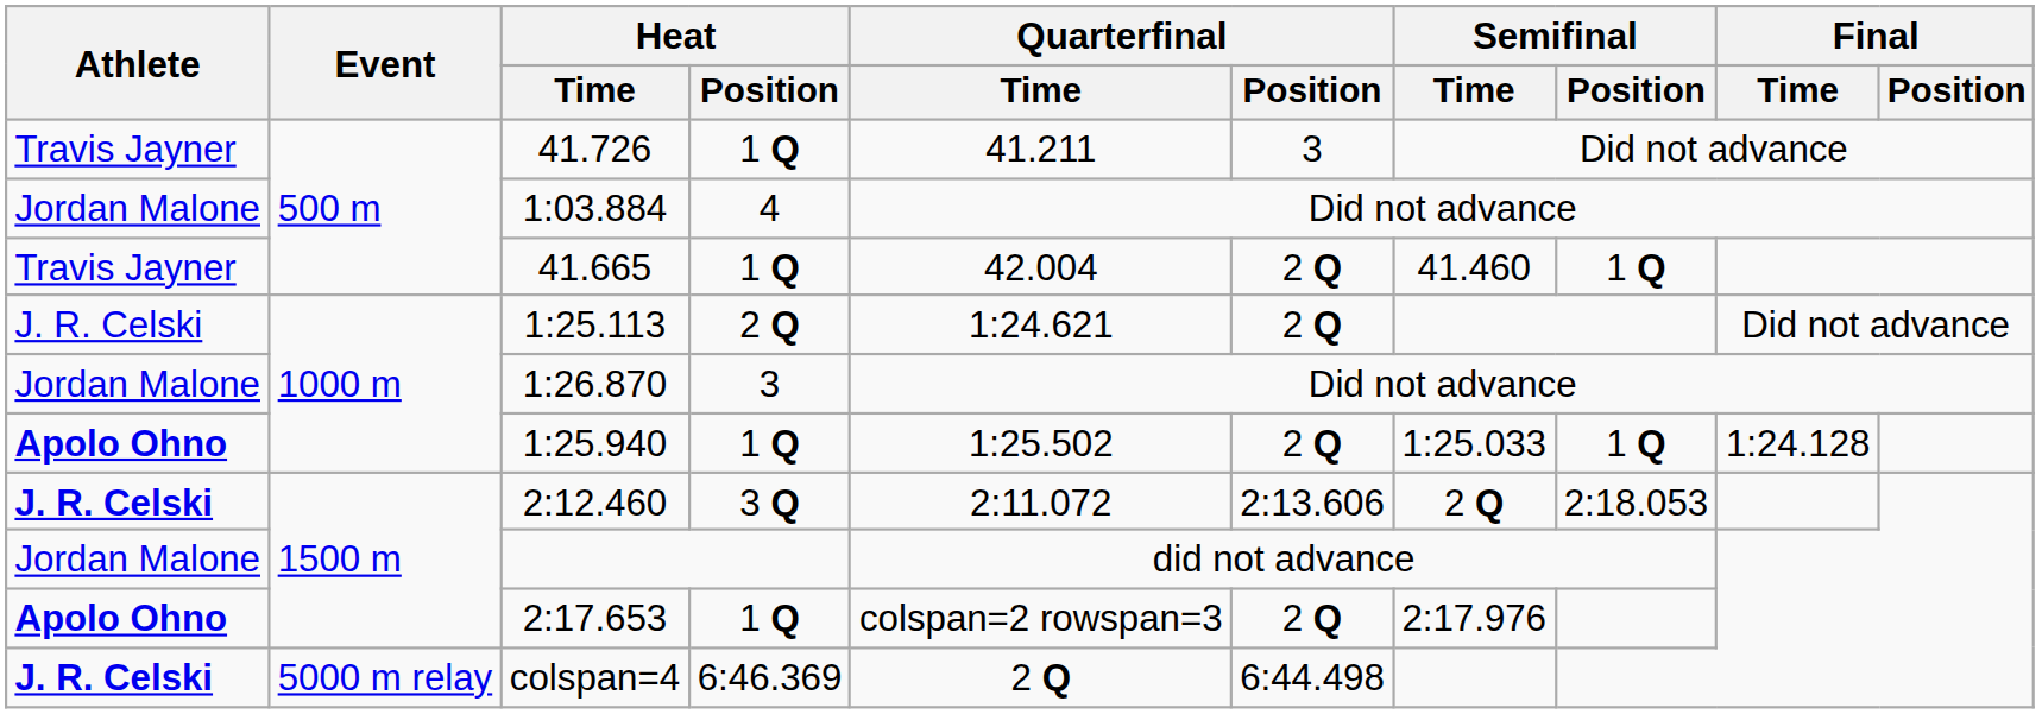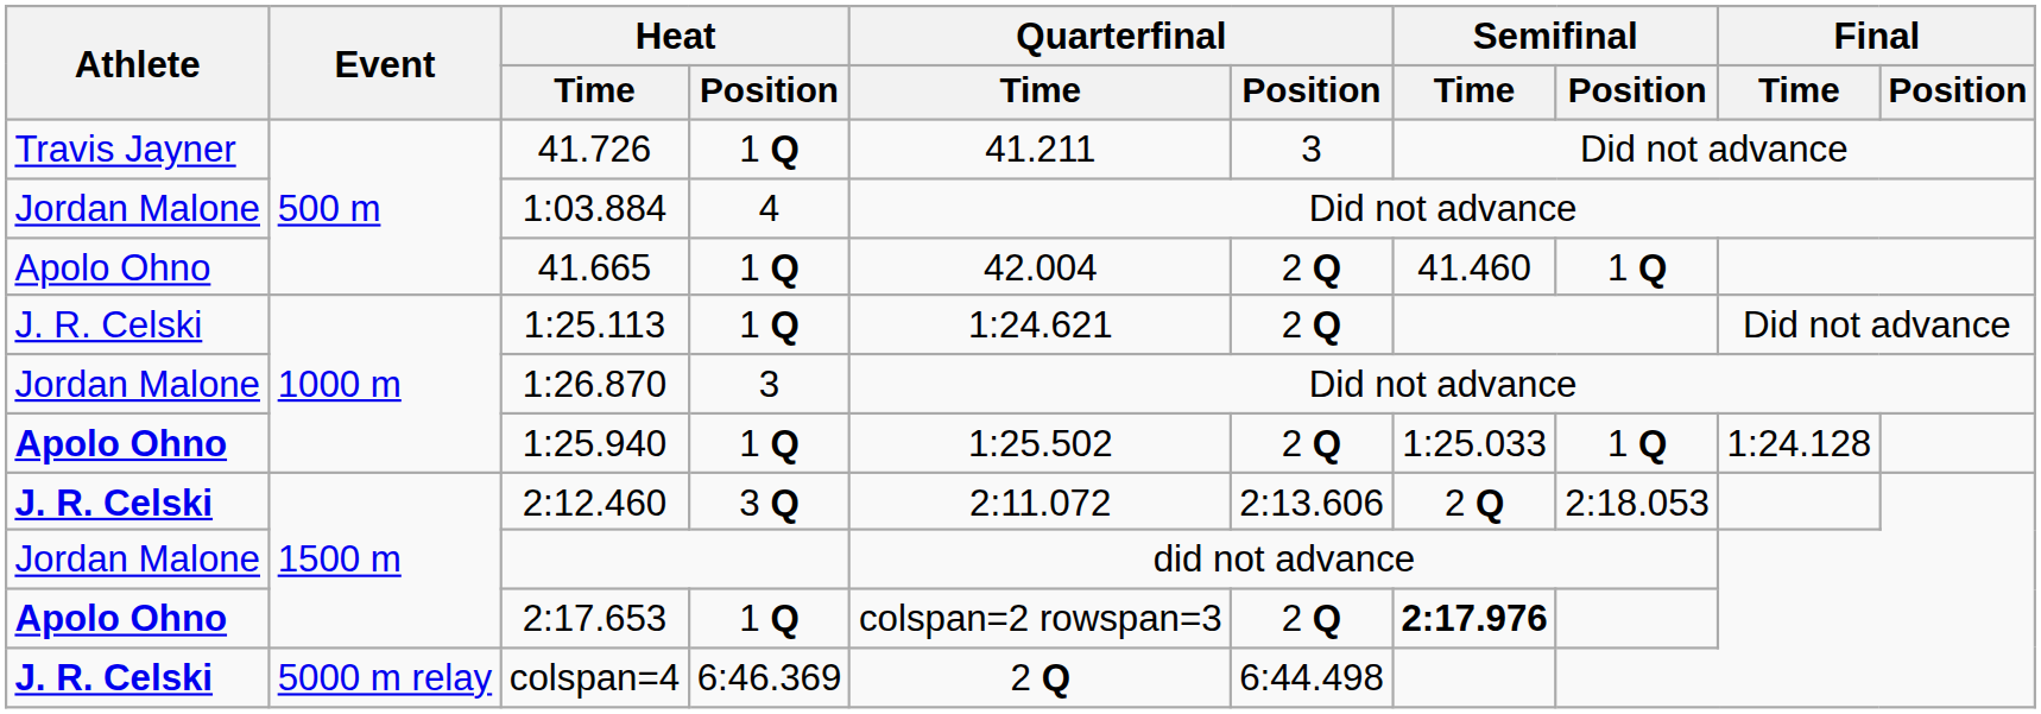41.665 | Athlete: Travis Jayner -> Apolo Ohno
1:25.113 | Heat / Position: 2 Q -> 1 Q
2:17.653 | Semifinal / Time: normal -> bold
